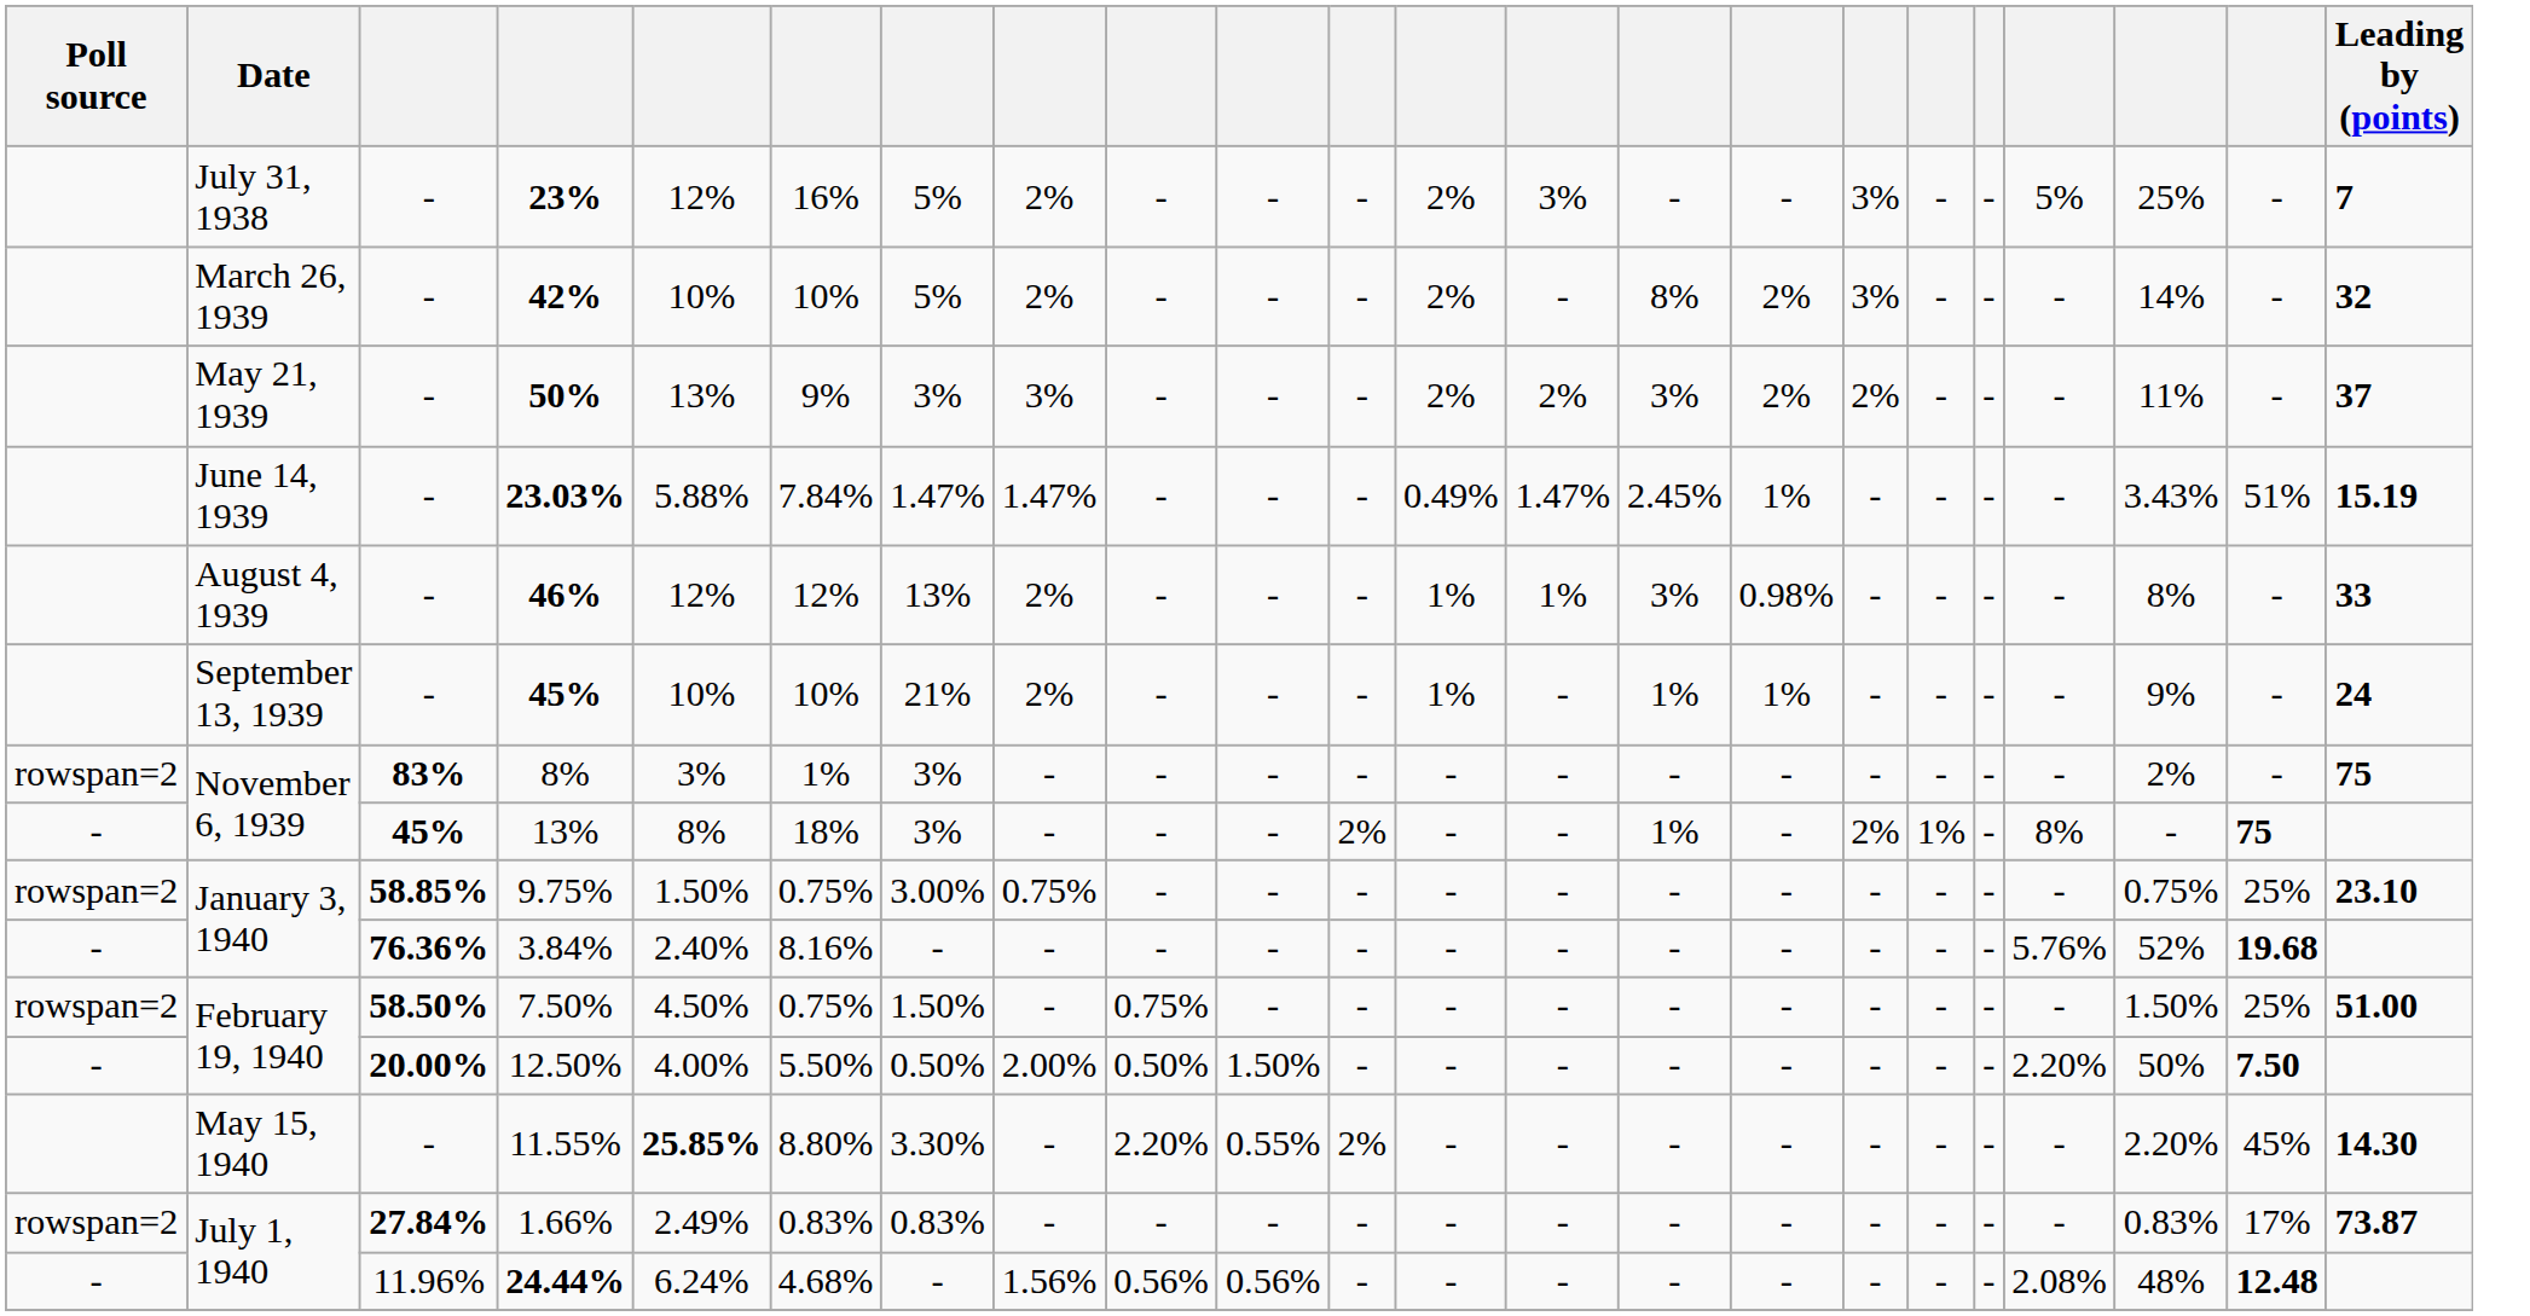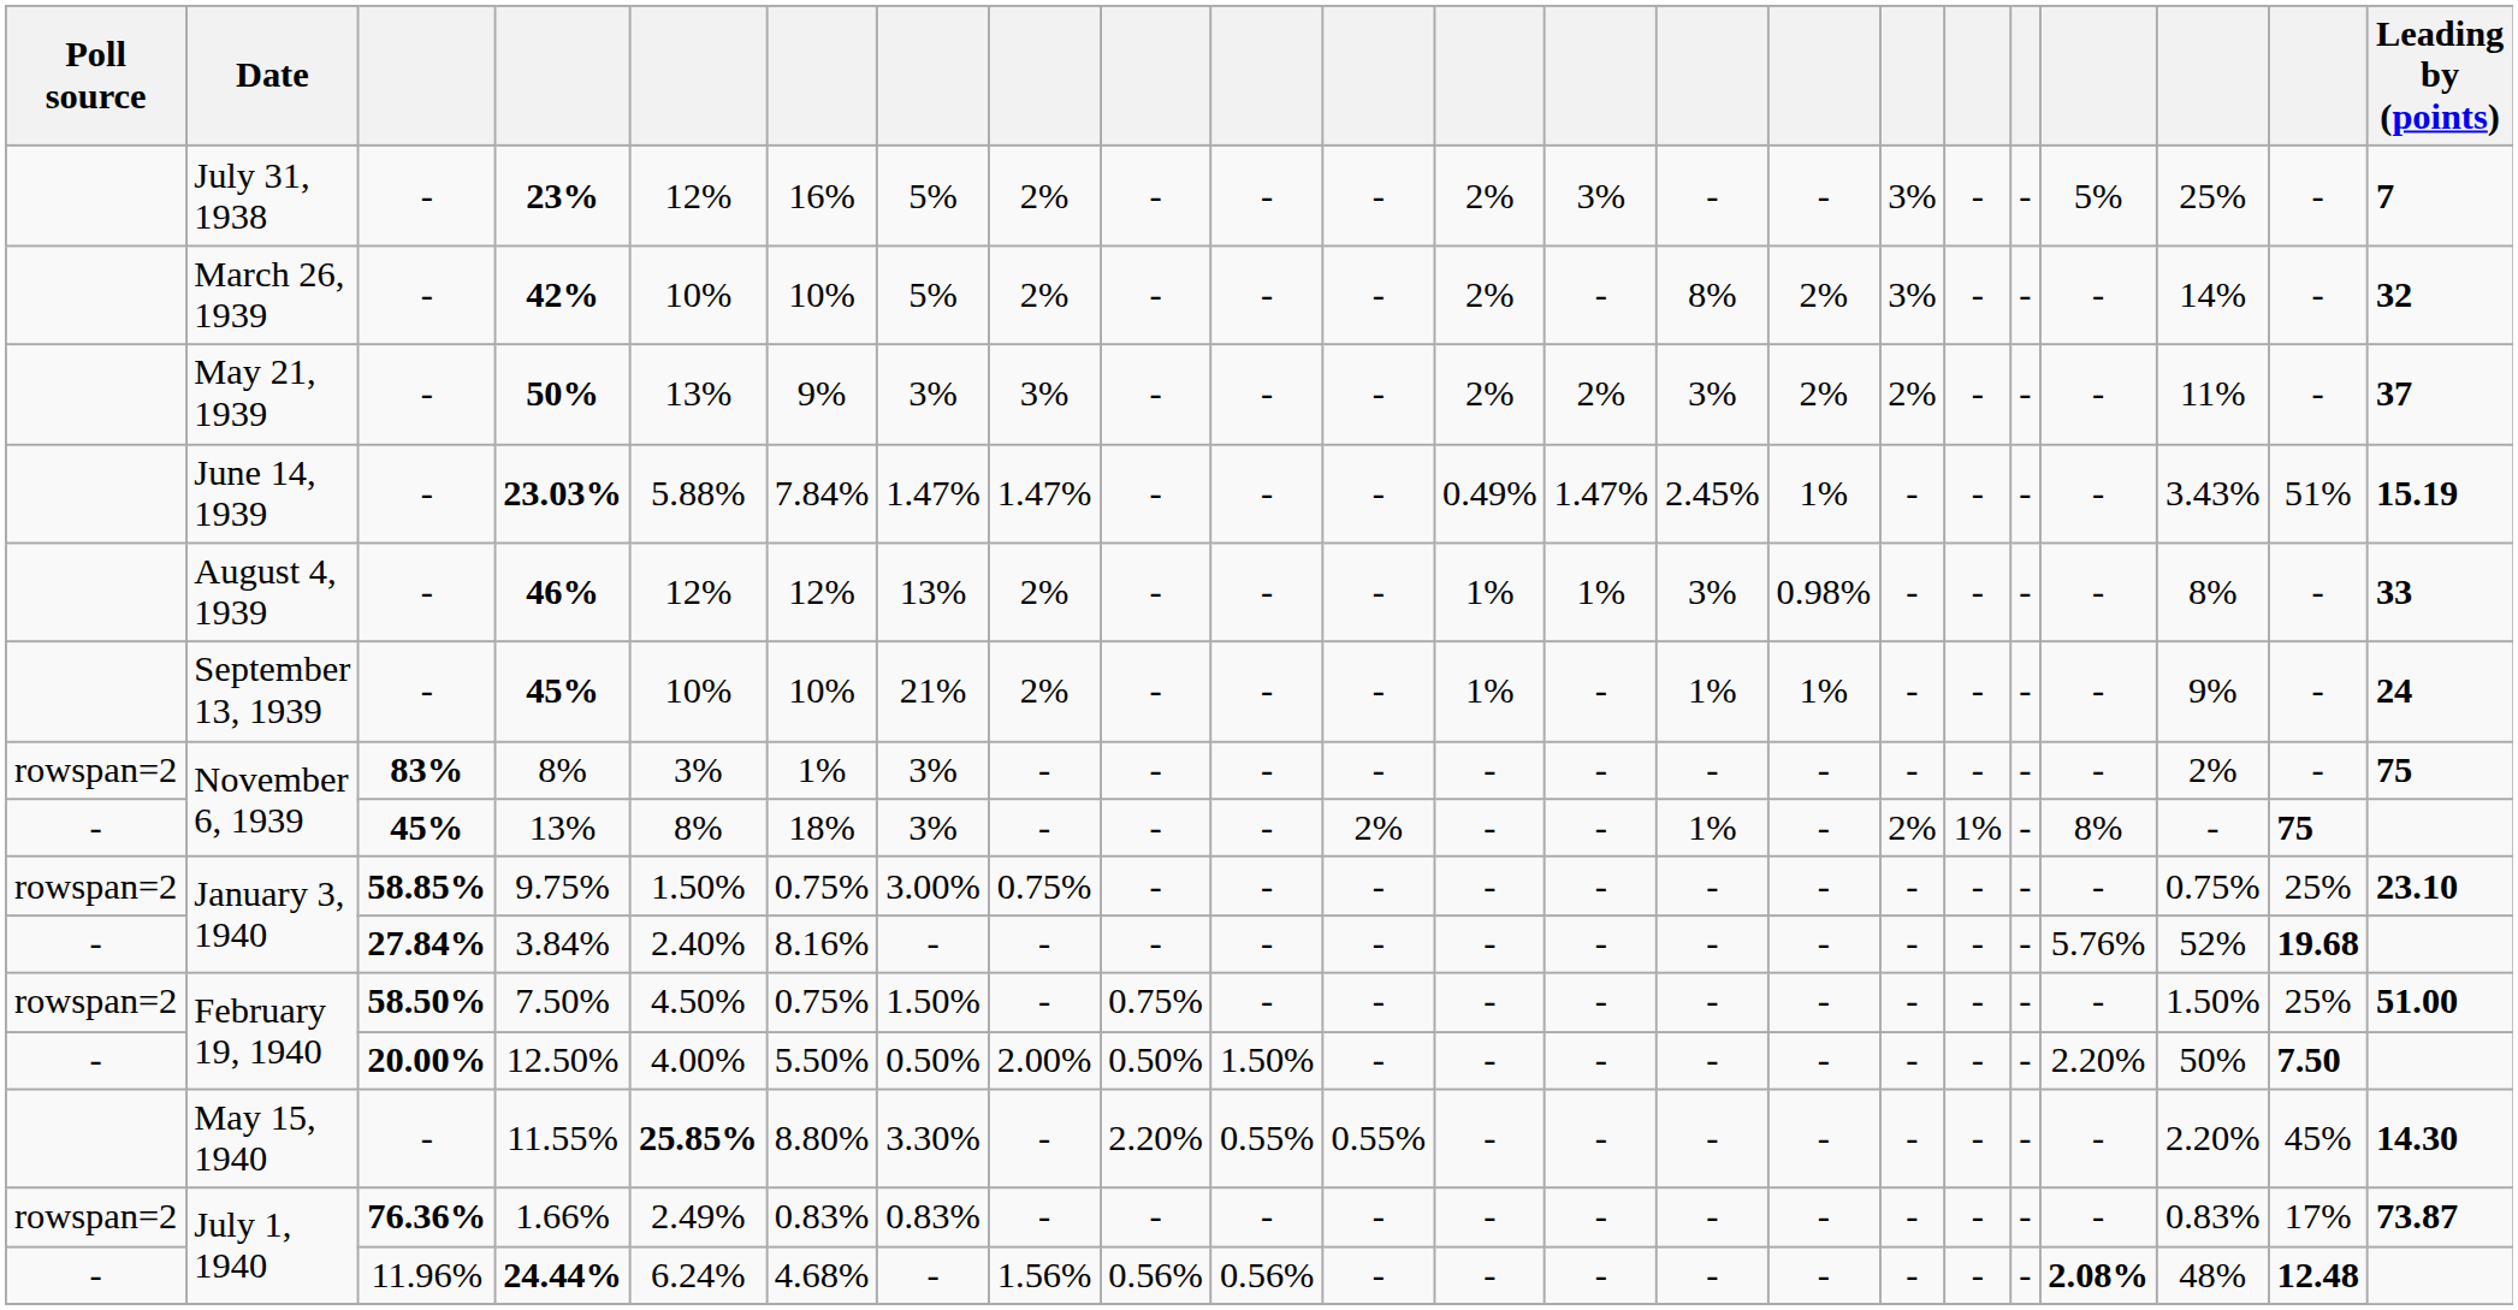3.84% | column 3: 76.36% -> 27.84%
11.55% | column 11: 2% -> 0.55%
1.66% | column 3: 27.84% -> 76.36%
24.44% | column 19: normal -> bold
